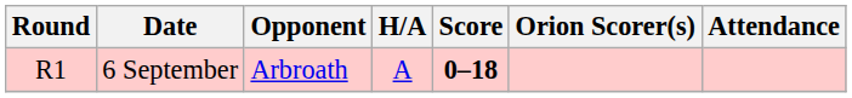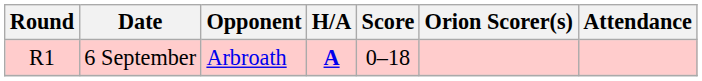6 September | H/A: normal -> bold
6 September | Score: bold -> normal
